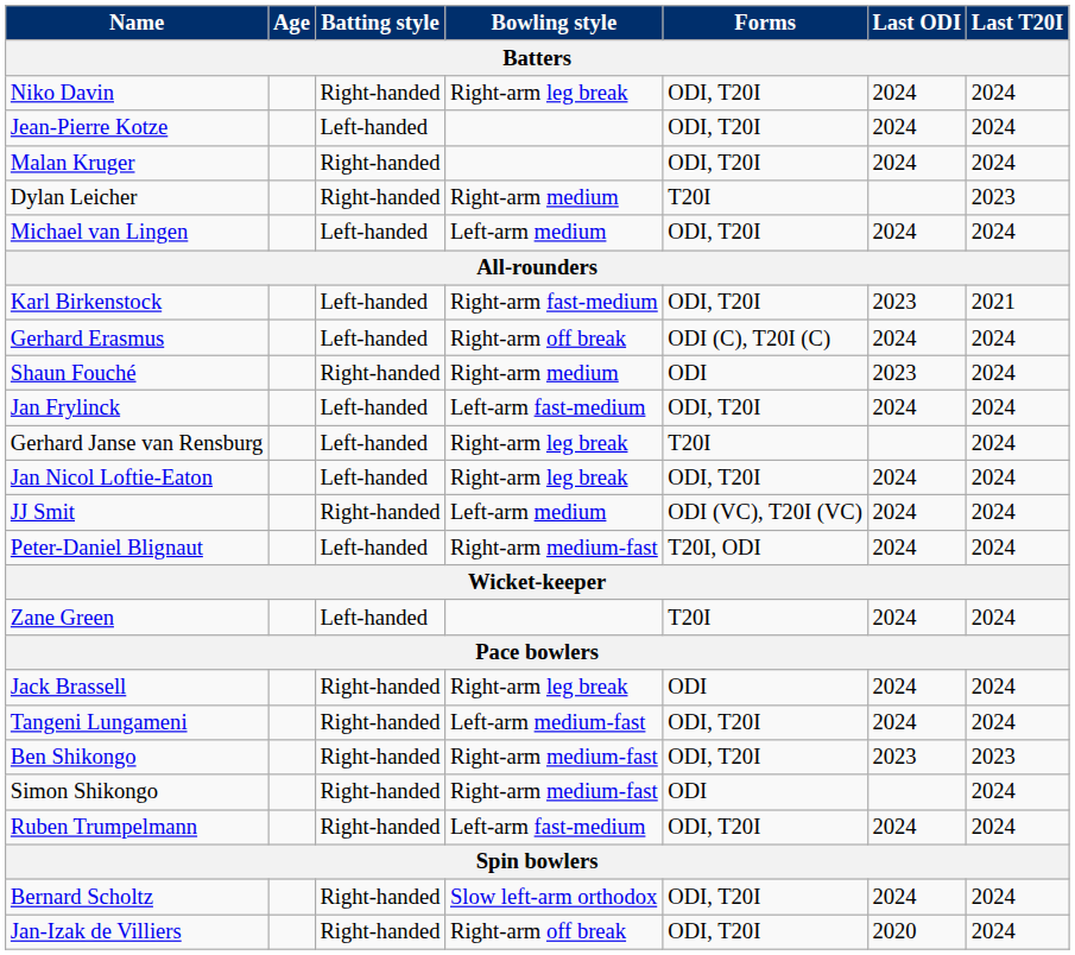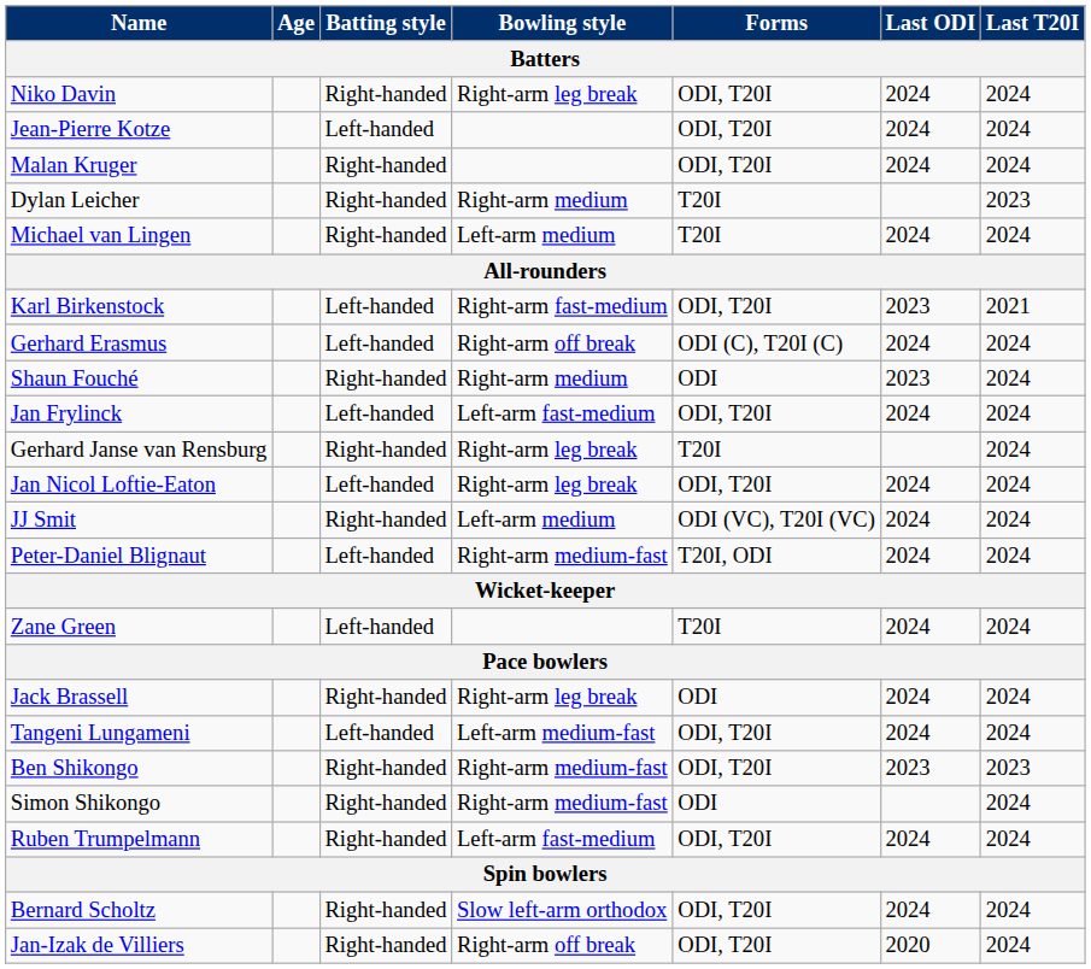Michael van Lingen | Batting style: Left-handed -> Right-handed
Michael van Lingen | Forms: ODI, T20I -> T20I
Gerhard Janse van Rensburg | Batting style: Left-handed -> Right-handed
Tangeni Lungameni | Batting style: Right-handed -> Left-handed
